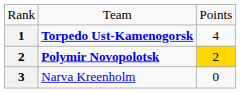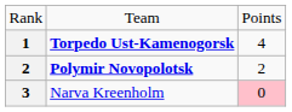Polymir Novopolotsk | column 3: gold background -> no background
Narva Kreenholm | column 3: no background -> pink background
